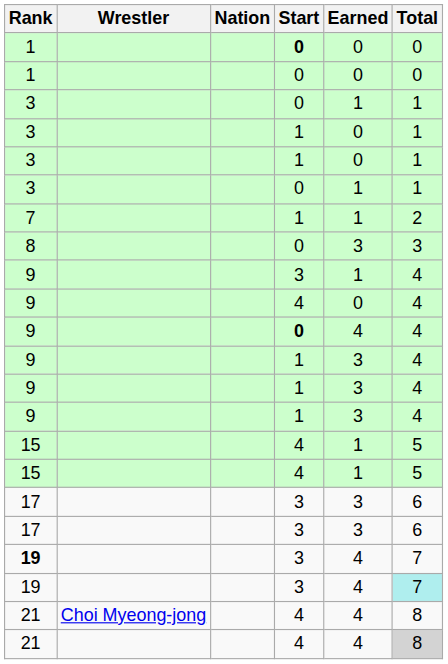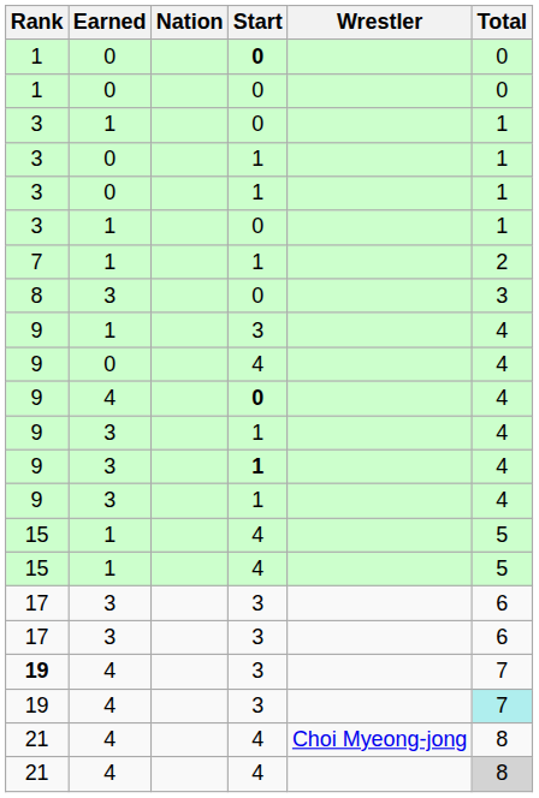columns swapped: Wrestler <-> Earned
row 14 | Start: normal -> bold
